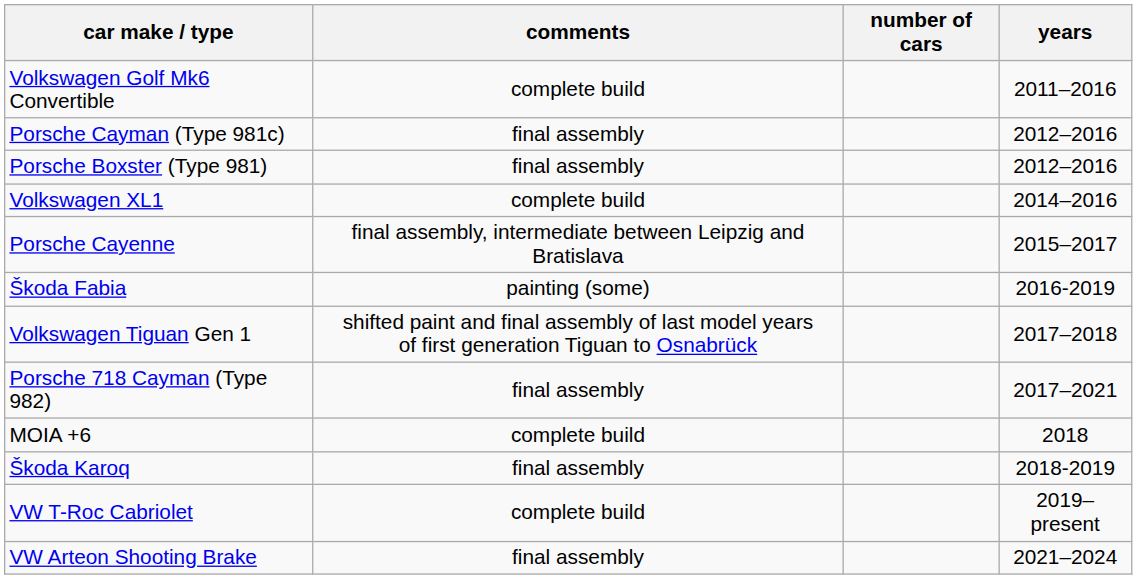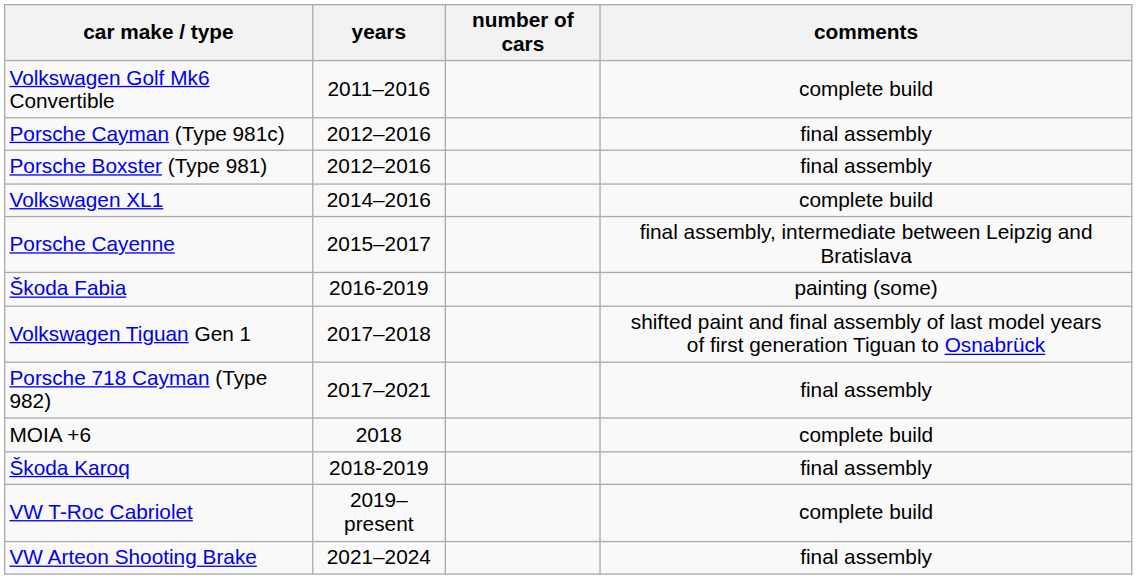columns swapped: years <-> comments
